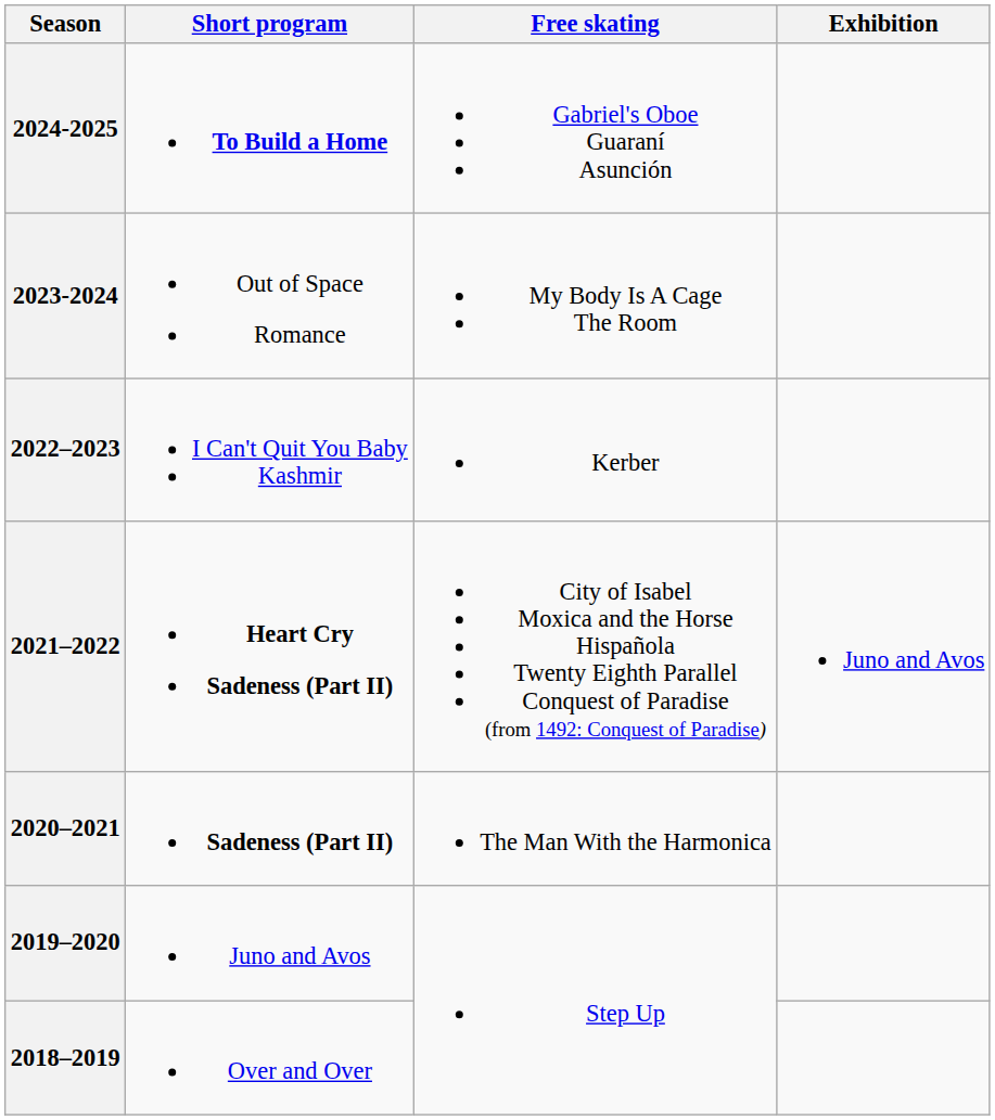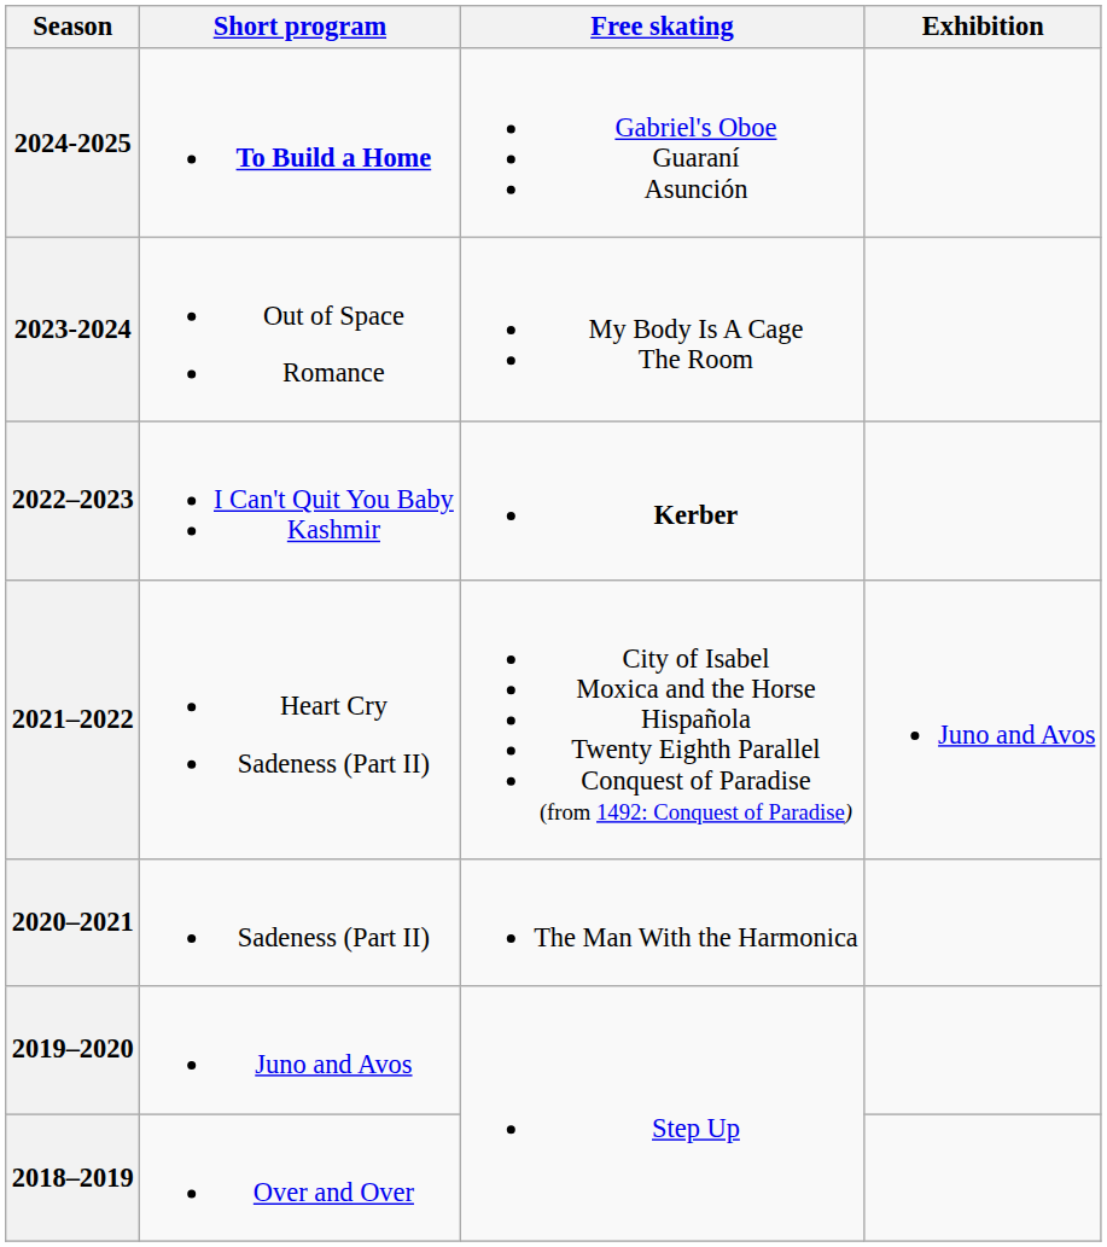2022–2023 | Free skating: normal -> bold
2021–2022 | Short program: bold -> normal
2020–2021 | Short program: bold -> normal
